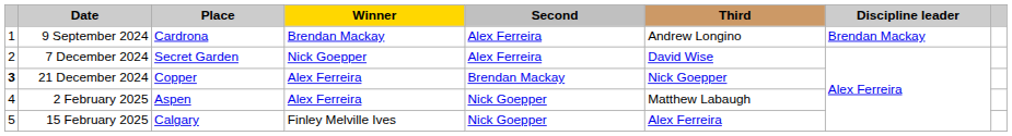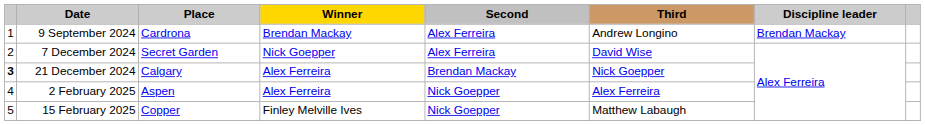21 December 2024 | Place: Copper -> Calgary
2 February 2025 | Third: Matthew Labaugh -> Alex Ferreira
15 February 2025 | Place: Calgary -> Copper
15 February 2025 | Third: Alex Ferreira -> Matthew Labaugh
